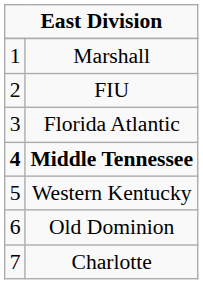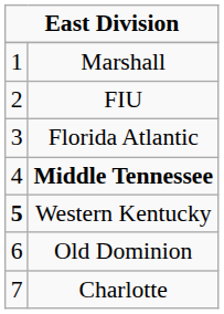Middle Tennessee | column 1: bold -> normal
Western Kentucky | column 1: normal -> bold
